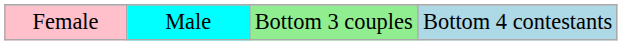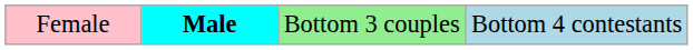Female | column 2: normal -> bold
